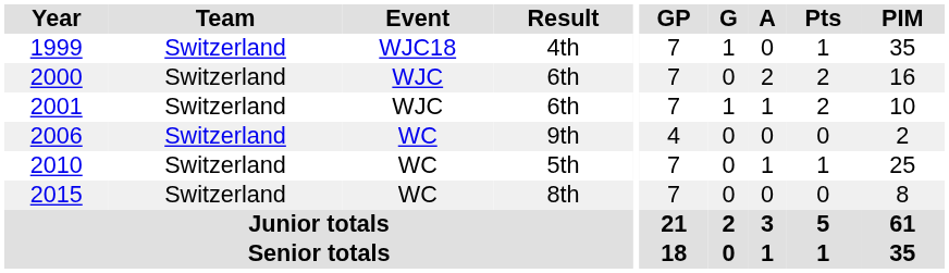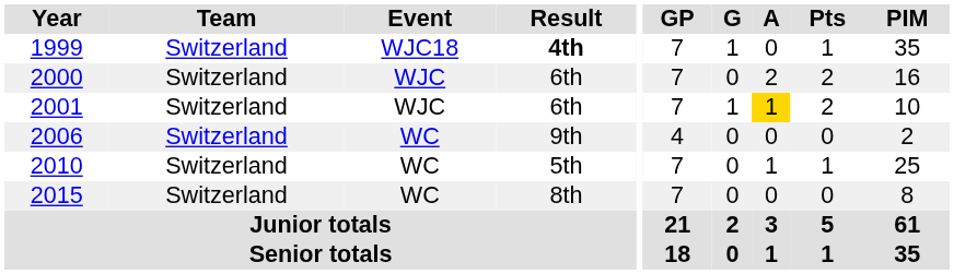1999 | Result: normal -> bold
2001 | A: no background -> gold background
